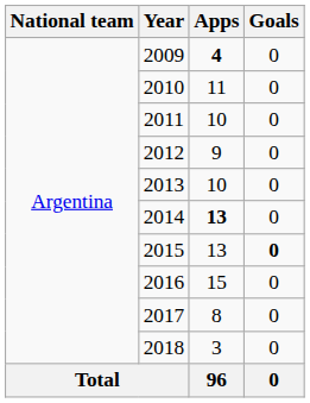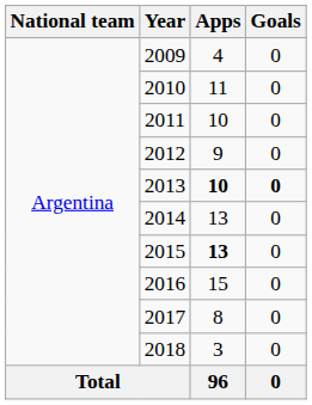2009 | Apps: bold -> normal
2013 | Apps: normal -> bold
2013 | Goals: normal -> bold
2014 | Apps: bold -> normal
2015 | Apps: normal -> bold
2015 | Goals: bold -> normal
